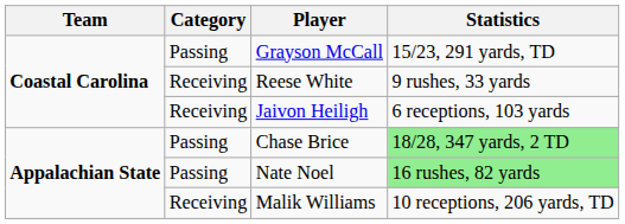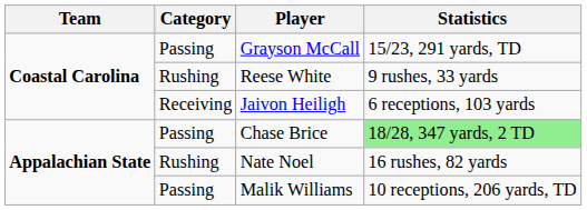Reese White | Category: Receiving -> Rushing
Nate Noel | Category: Passing -> Rushing
Nate Noel | Statistics: lightgreen background -> no background
Malik Williams | Category: Receiving -> Passing
